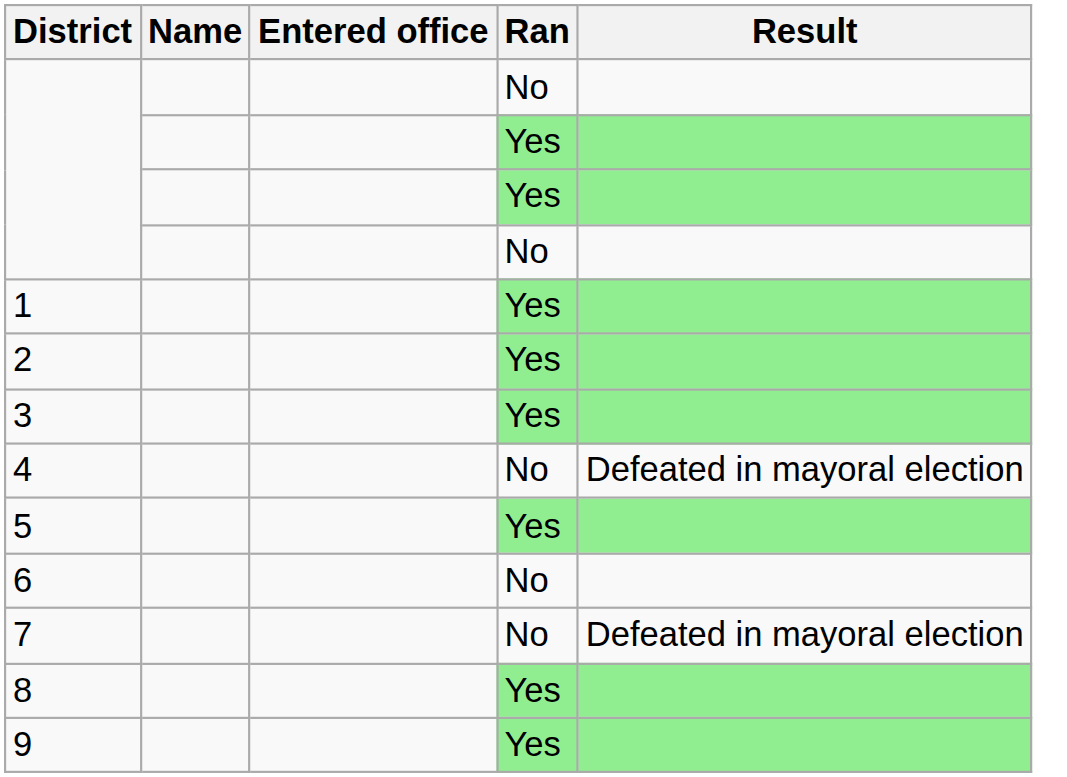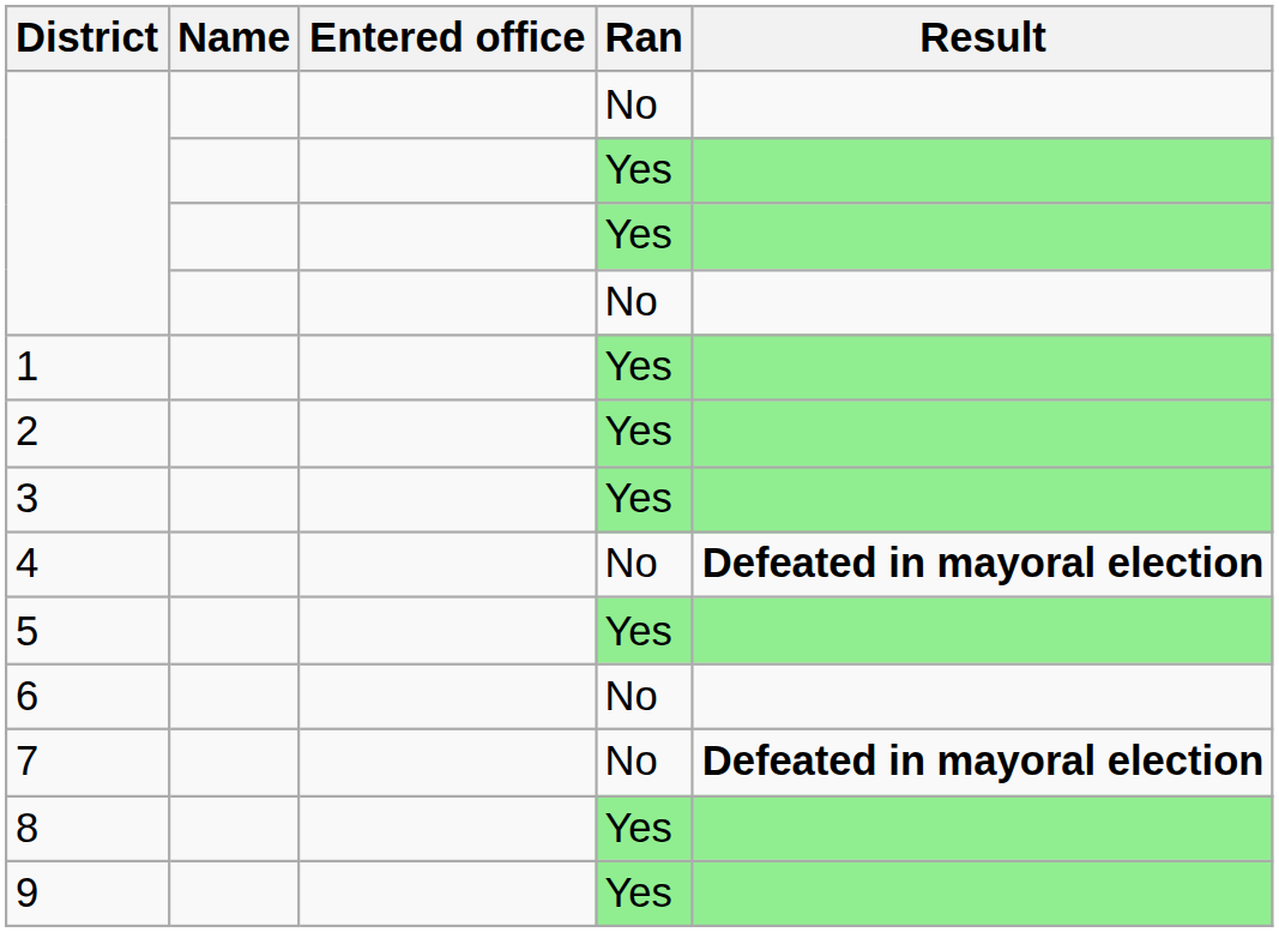4 | Result: normal -> bold
7 | Result: normal -> bold
